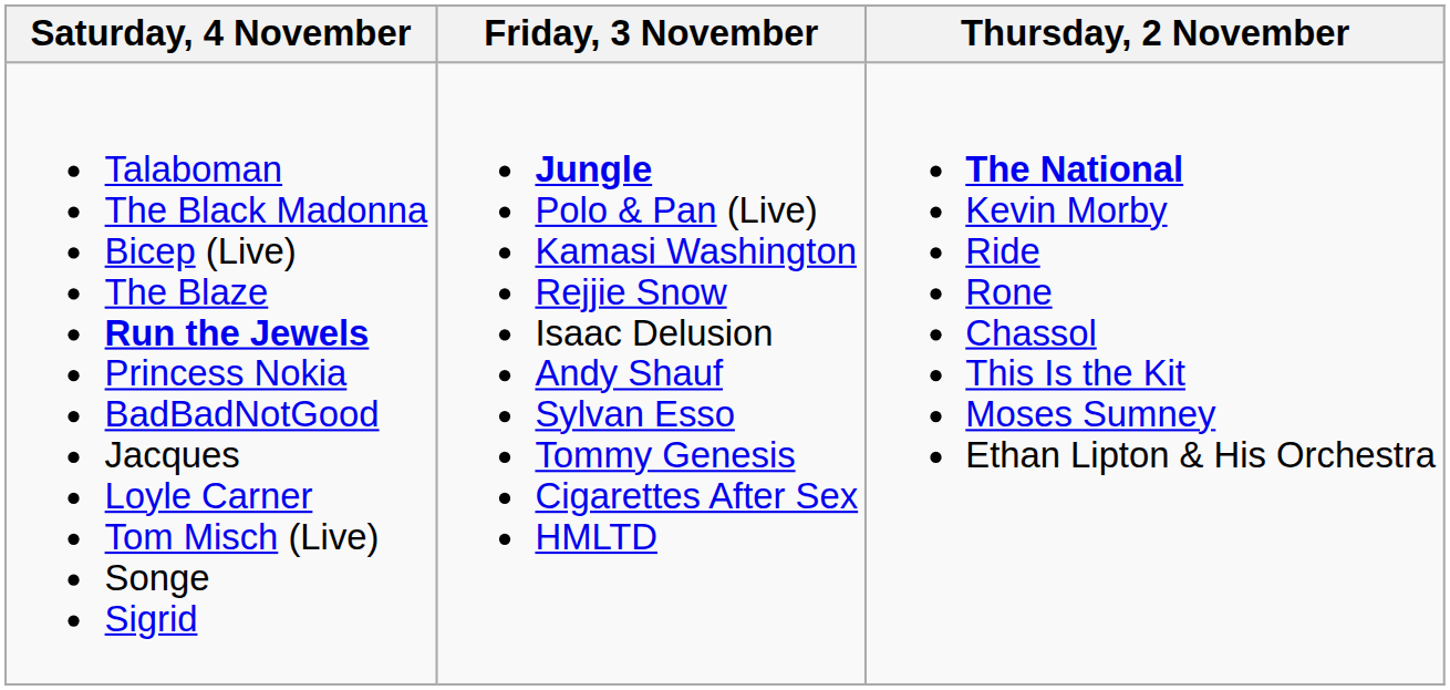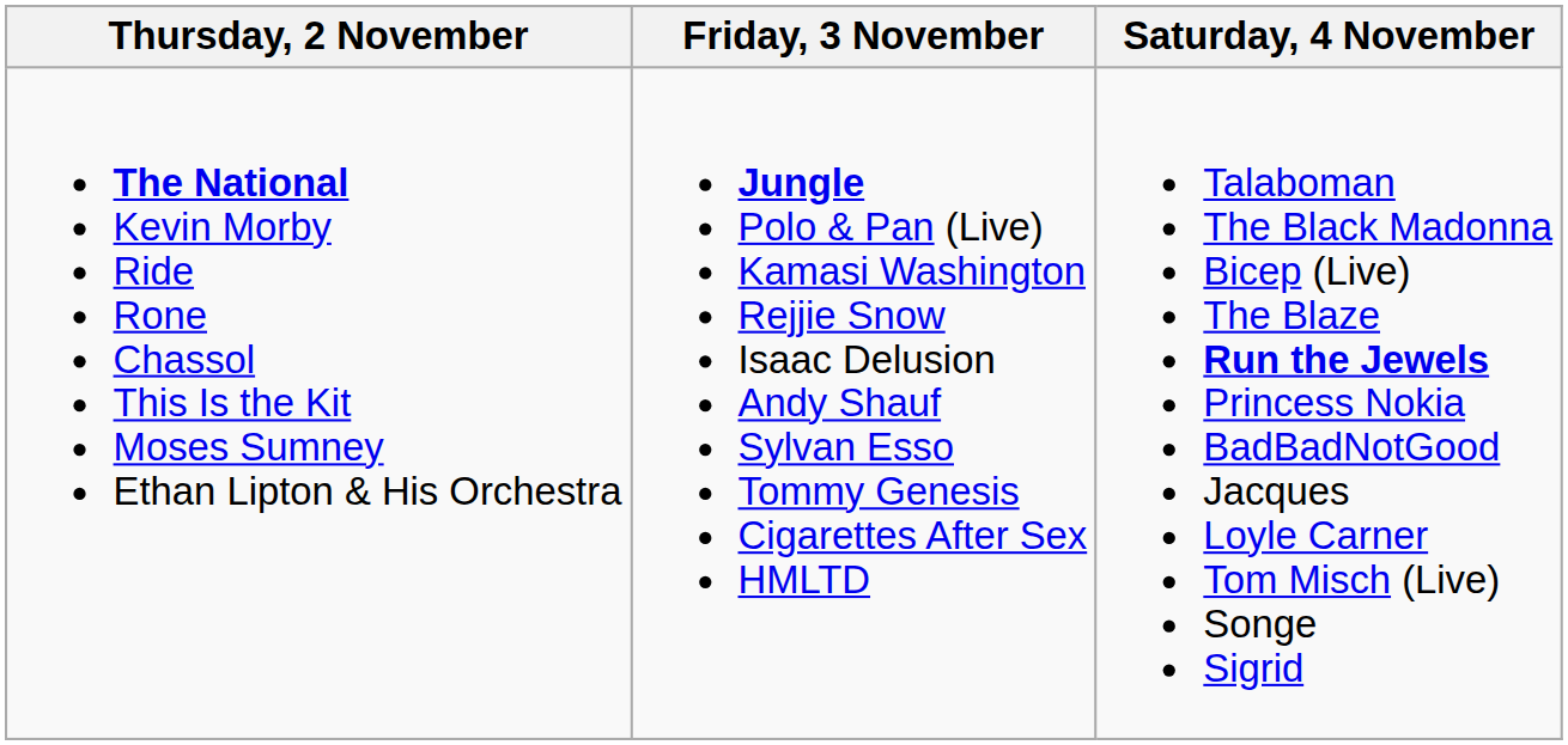columns swapped: Thursday, 2 November <-> Saturday, 4 November
